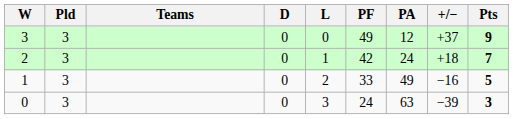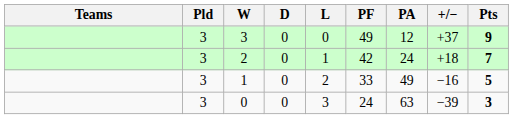columns swapped: Teams <-> W
